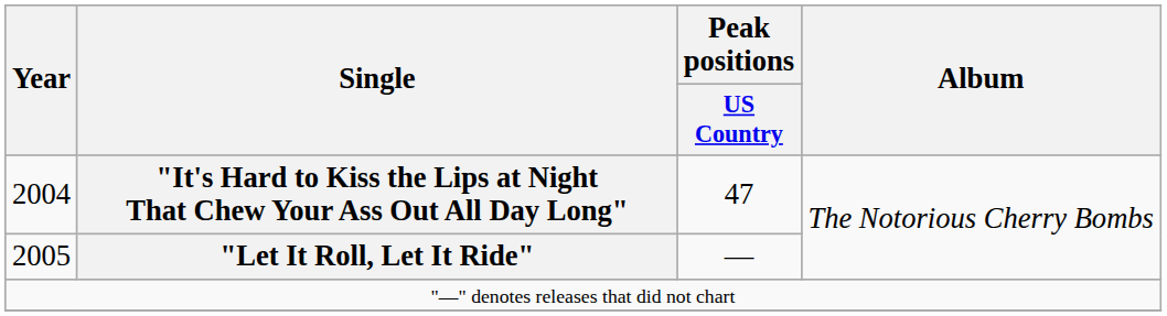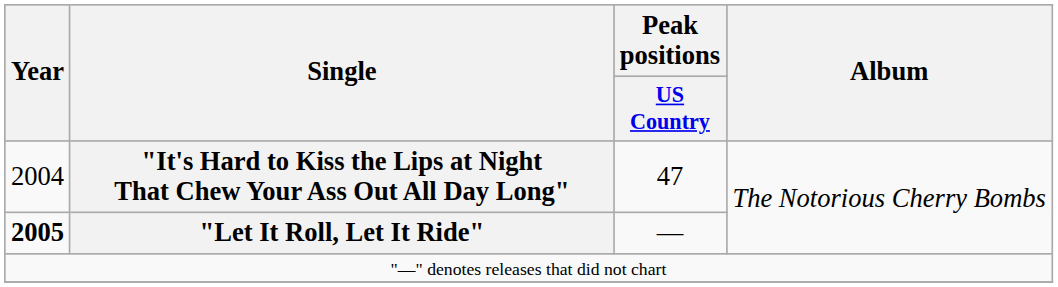"Let It Roll, Let It Ride" | Year: normal -> bold
